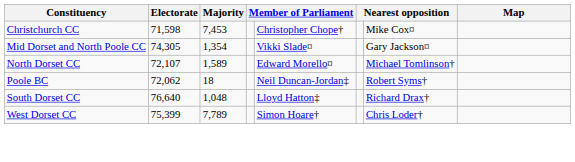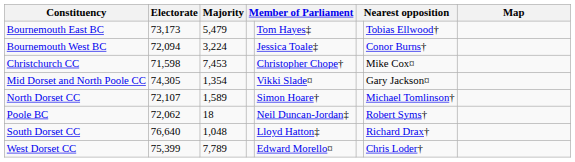+ row: Bournemouth East BC | 73,173 | 5,479 | Tom Hayes‡ | Tobias Ellwood†
+ row: Bournemouth West BC | 72,094 | 3,224 | Jessica Toale‡ | Conor Burns†
North Dorset CC | column 5: Edward Morello¤ -> Simon Hoare†
West Dorset CC | column 5: Simon Hoare† -> Edward Morello¤
